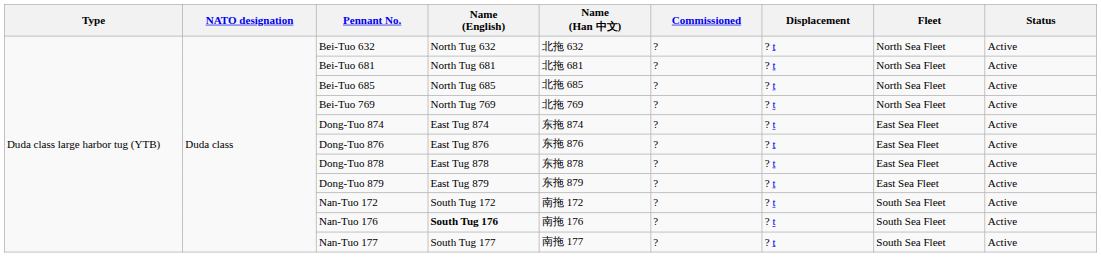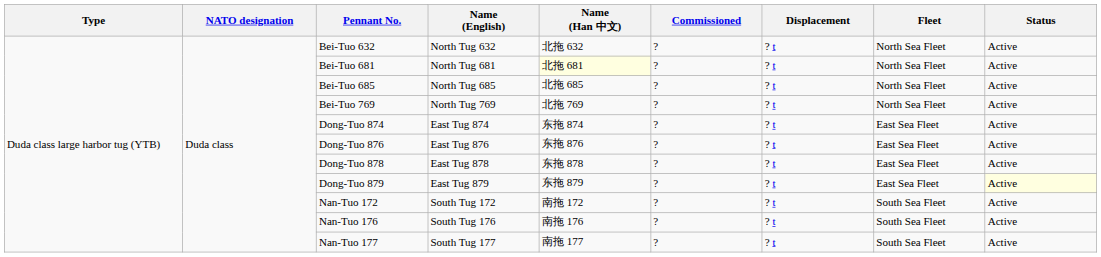Bei-Tuo 681 | Name (Han 中文): no background -> lightyellow background
Dong-Tuo 879 | Status: no background -> lightyellow background
Nan-Tuo 176 | Name (English): bold -> normal
